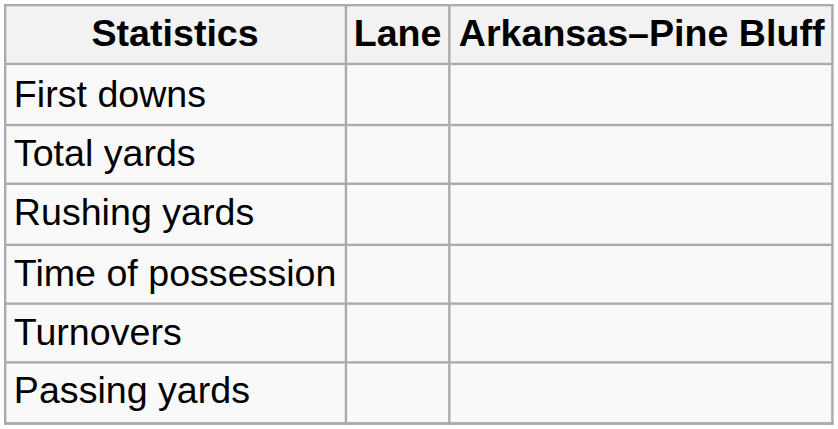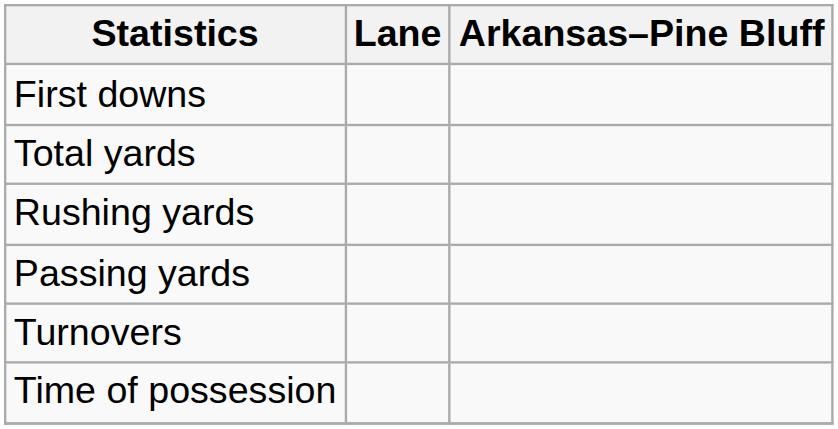rows swapped: Passing yards <-> Time of possession
